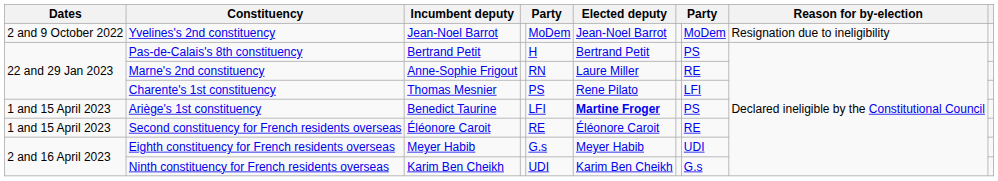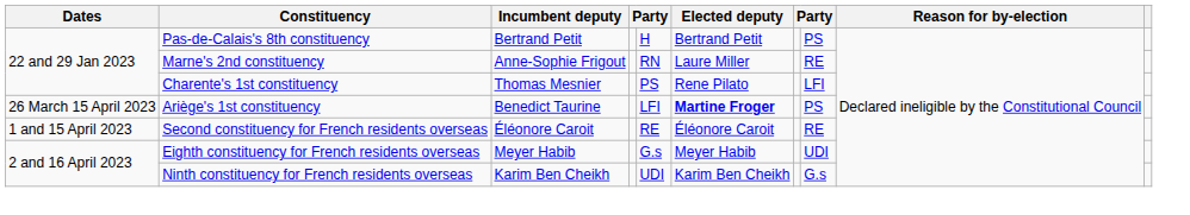- row: 2 and 9 October 2022 | Yvelines's 2nd constituency | Jean-Noel Barrot | MoDem | Jean-Noel Barrot | MoDem | Resignation due to ineligibility
Ariège's 1st constituency | Dates: 1 and 15 April 2023 -> 26 March 15 April 2023
